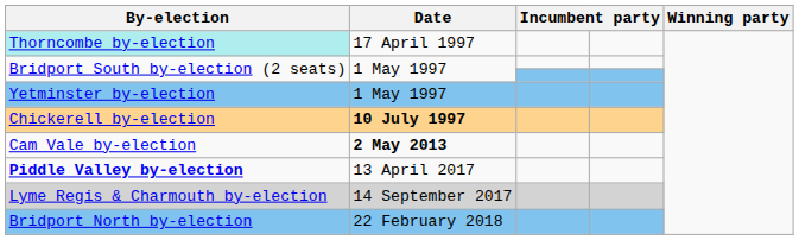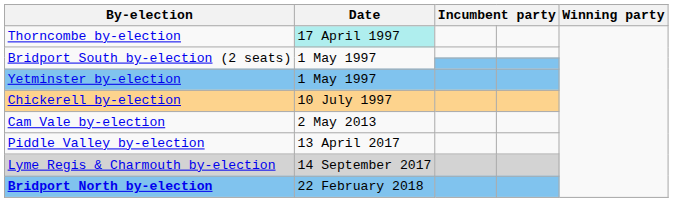Thorncombe by-election | By-election: paleturquoise background -> no background
Thorncombe by-election | Date: no background -> paleturquoise background
Chickerell by-election | Date: bold -> normal
Cam Vale by-election | Date: bold -> normal
Piddle Valley by-election | By-election: bold -> normal
Bridport North by-election | By-election: normal -> bold
